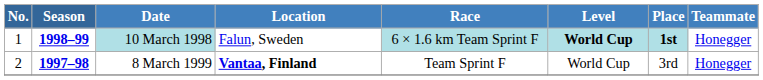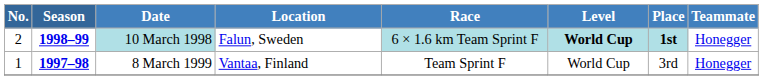10 March 1998 | No.: 1 -> 2
8 March 1999 | No.: 2 -> 1
8 March 1999 | Location: bold -> normal
